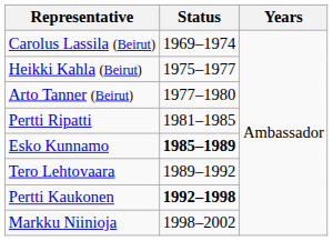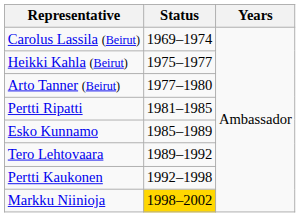Esko Kunnamo | Status: bold -> normal
Pertti Kaukonen | Status: bold -> normal
Markku Niinioja | Status: no background -> gold background
